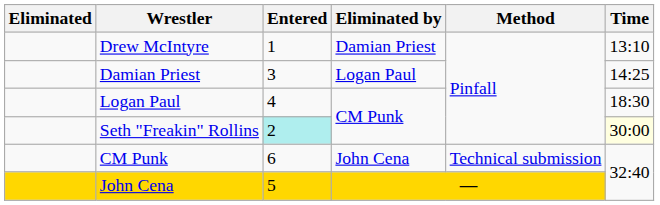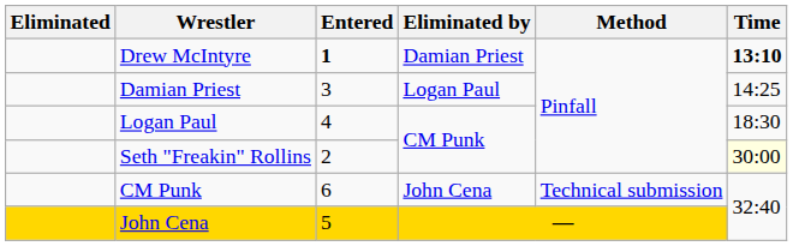Drew McIntyre | Entered: normal -> bold
Drew McIntyre | Time: normal -> bold
Seth "Freakin" Rollins | Entered: paleturquoise background -> no background
